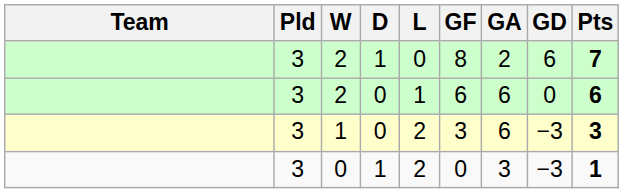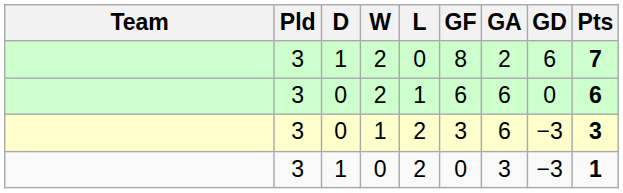columns swapped: W <-> D
